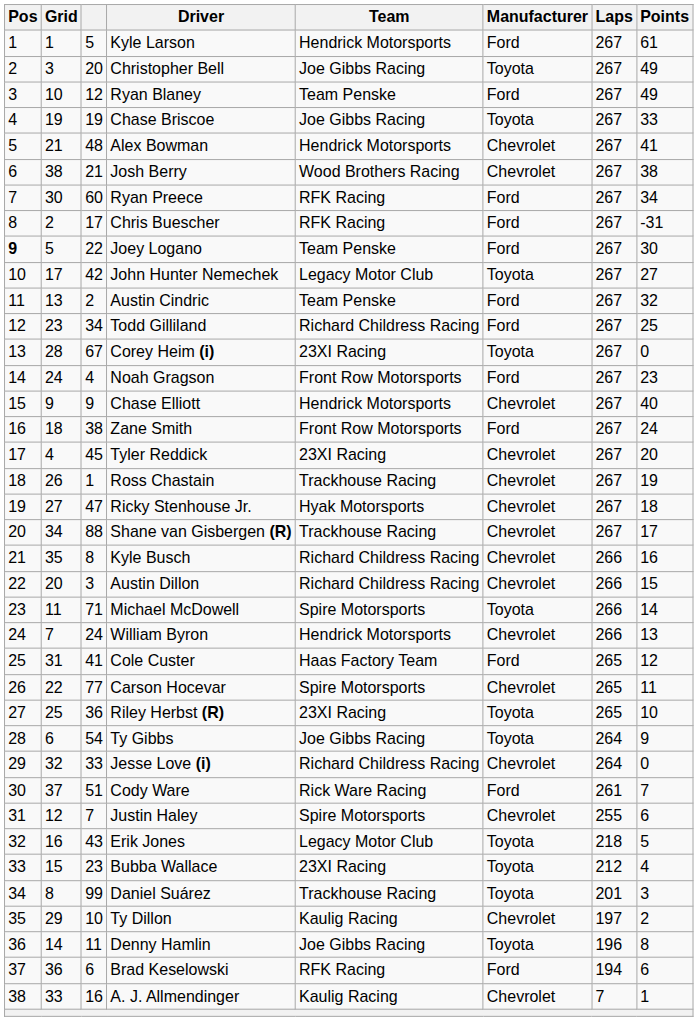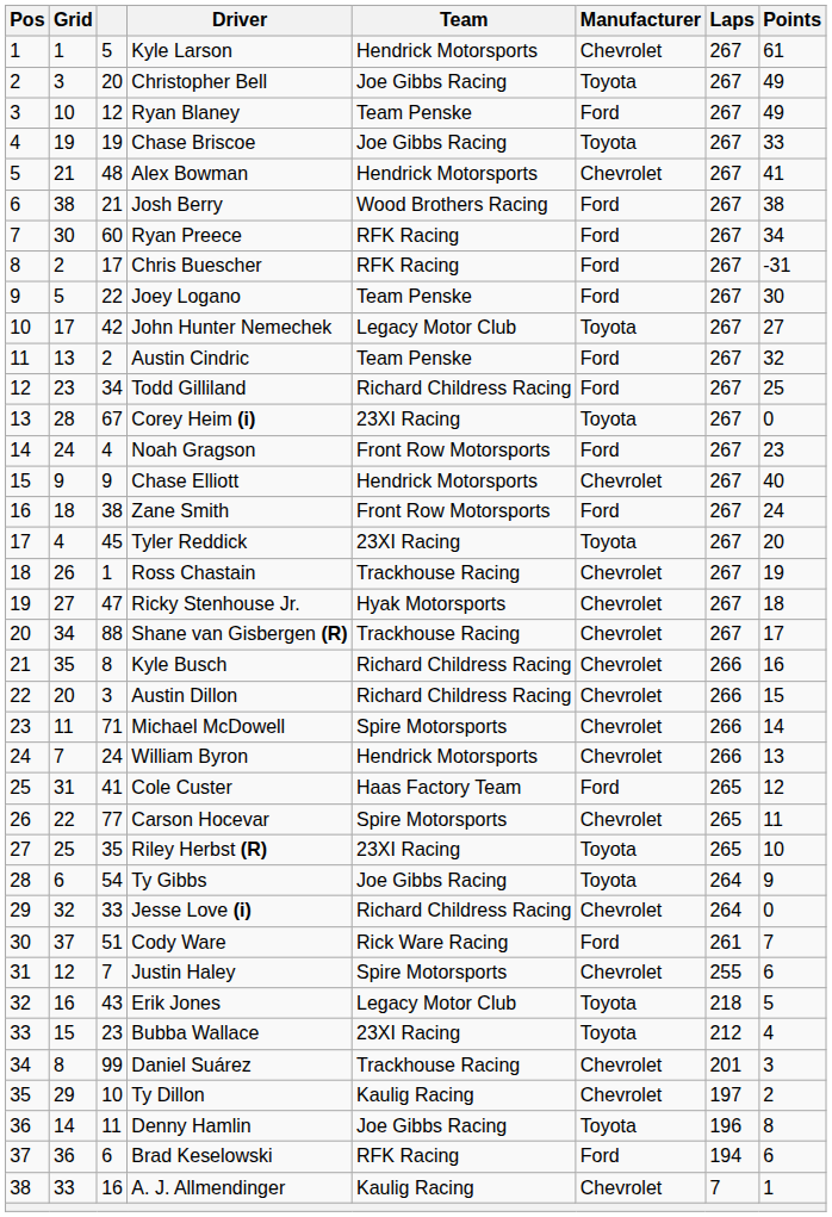Kyle Larson | Manufacturer: Ford -> Chevrolet
Josh Berry | Manufacturer: Chevrolet -> Ford
Joey Logano | Pos: bold -> normal
Tyler Reddick | Manufacturer: Chevrolet -> Toyota
Michael McDowell | Manufacturer: Toyota -> Chevrolet
Riley Herbst (R) | column 3: 36 -> 35
Daniel Suárez | Manufacturer: Toyota -> Chevrolet
